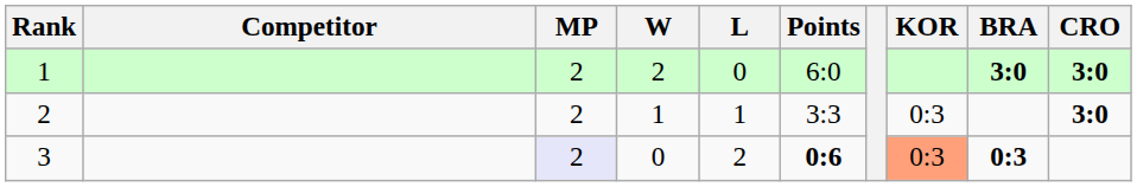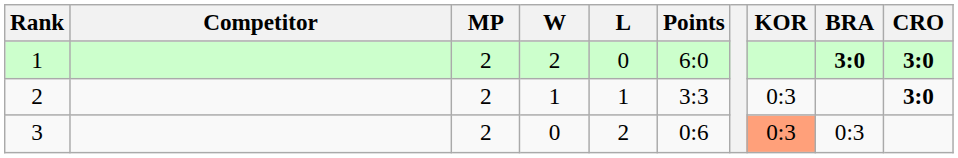3 | MP: lavender background -> no background
3 | Points: bold -> normal
3 | BRA: bold -> normal
